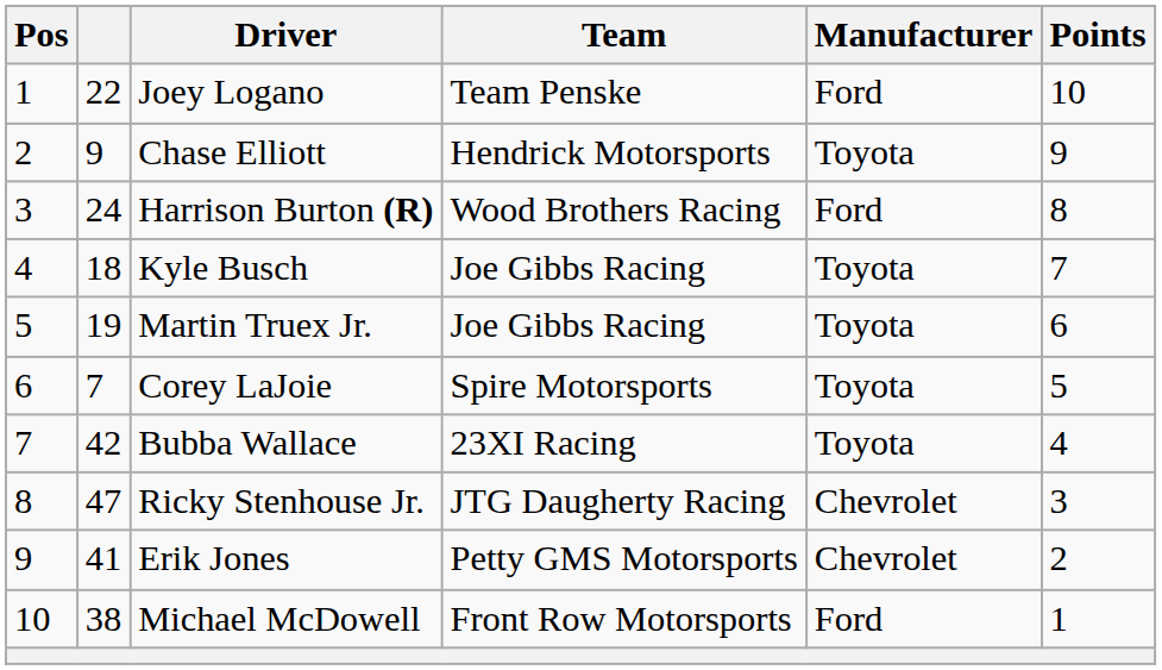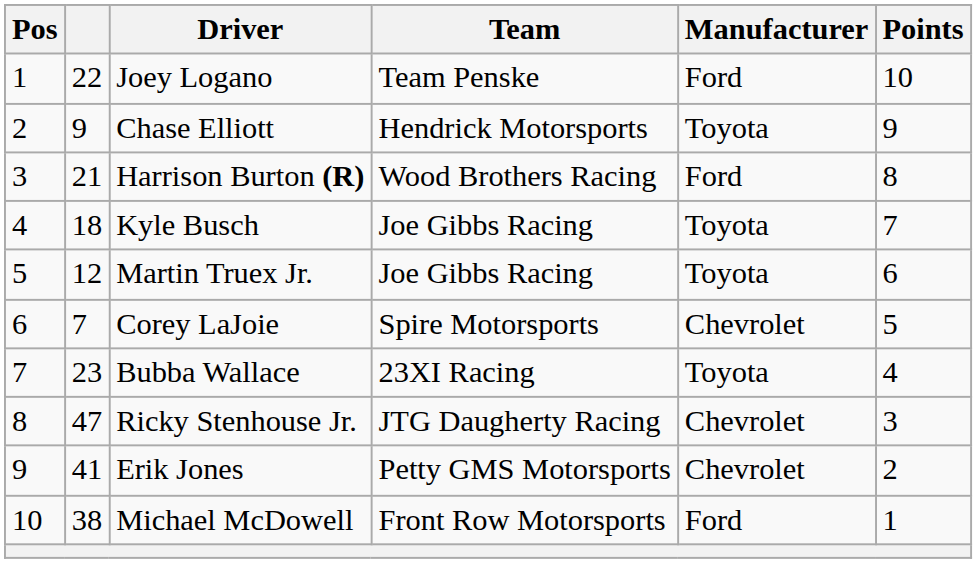Harrison Burton (R) | column 2: 24 -> 21
Martin Truex Jr. | column 2: 19 -> 12
Corey LaJoie | Manufacturer: Toyota -> Chevrolet
Bubba Wallace | column 2: 42 -> 23
